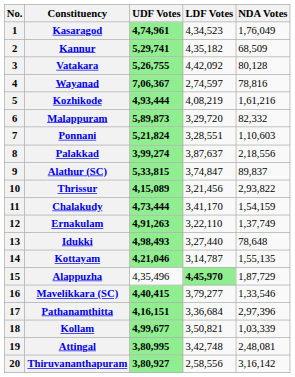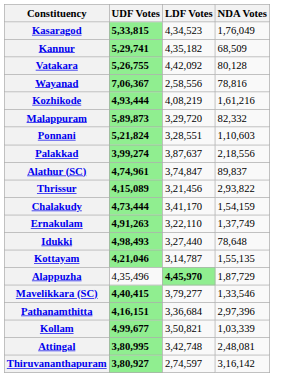- column: No. | 1 | 2 | 3 | 4 | 5 | 6 | 7 | 8 | 9 | 10 | 11 | 12 | 13 | 14 | 15 | 16 | 17 | 18 | 19 | 20
Kasaragod | UDF Votes: 4,74,961 -> 5,33,815
Wayanad | LDF Votes: 2,74,597 -> 2,58,556
Alathur (SC) | UDF Votes: 5,33,815 -> 4,74,961
Thiruvananthapuram | LDF Votes: 2,58,556 -> 2,74,597
